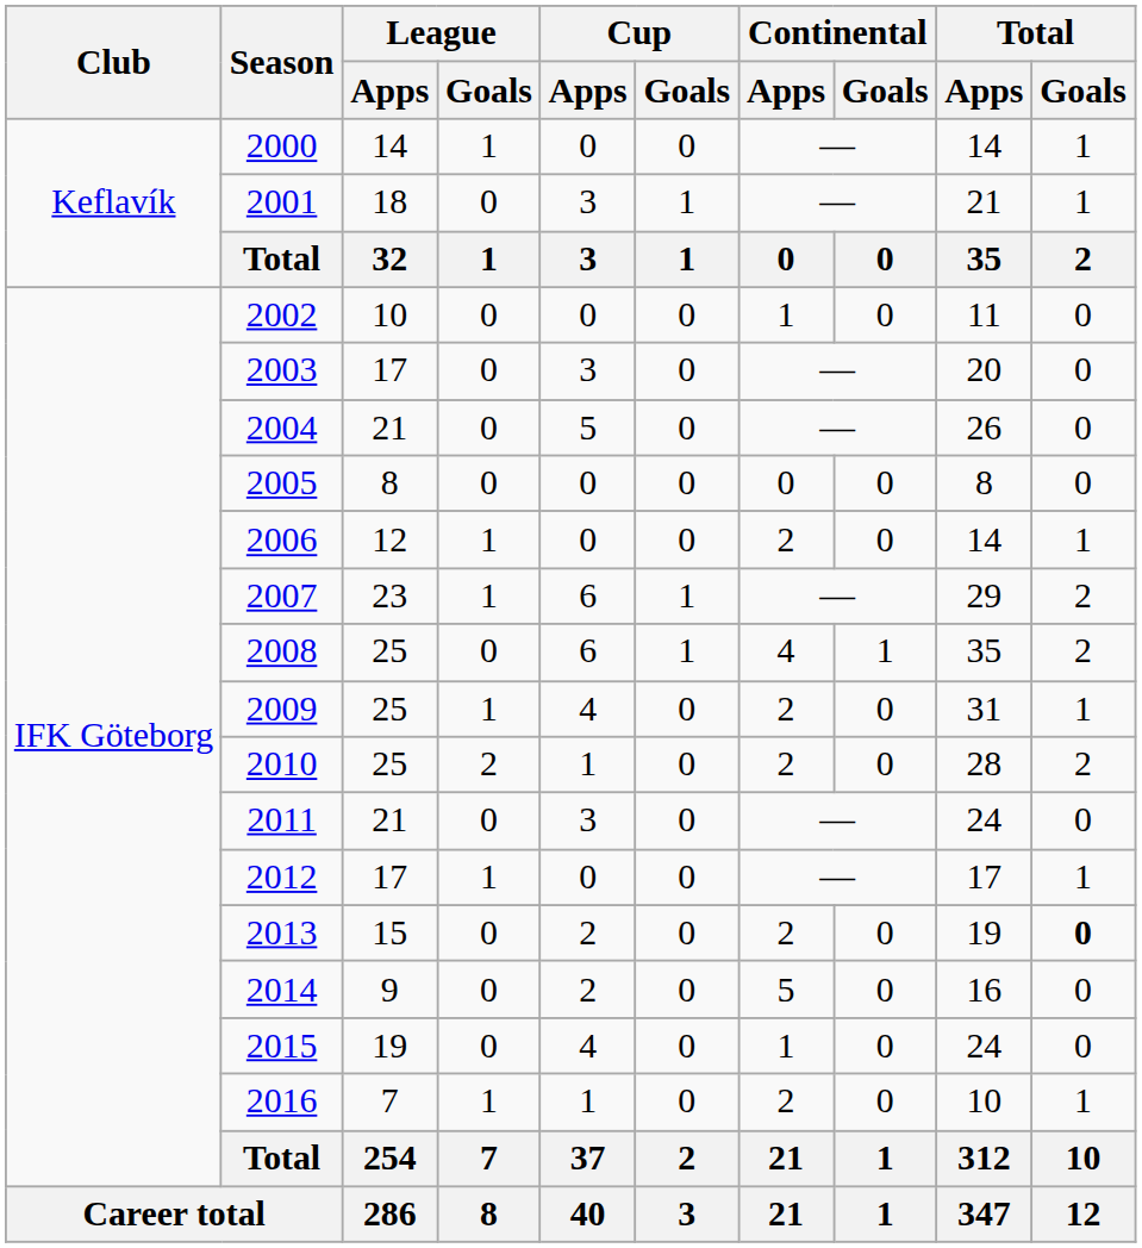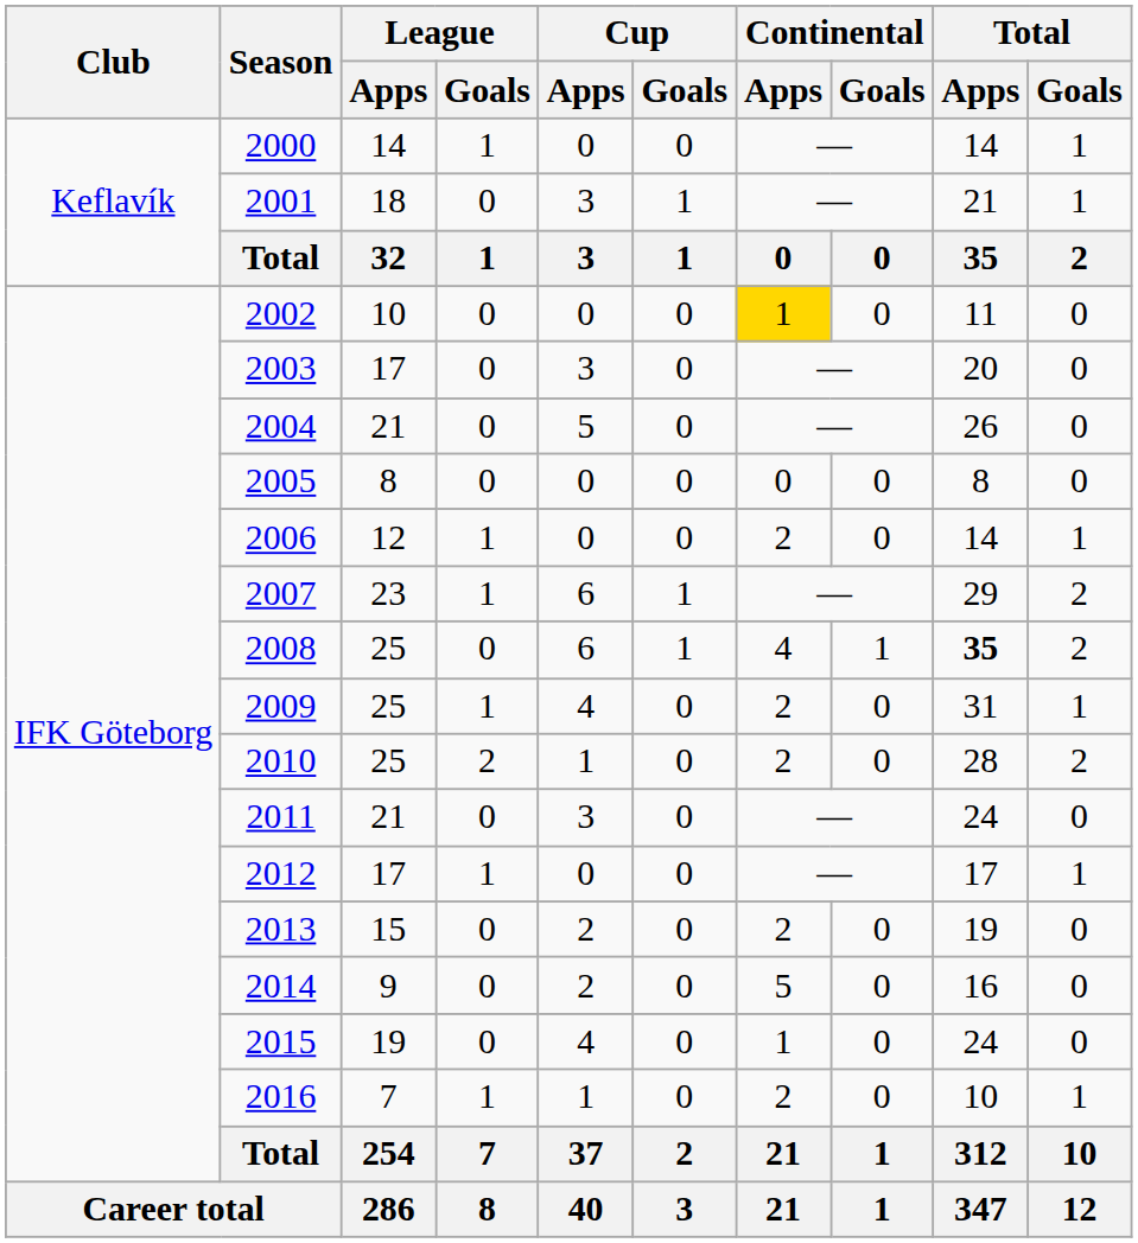2002 | Continental / Apps: no background -> gold background
2008 | Total / Apps: normal -> bold
2013 | Total / Goals: bold -> normal
